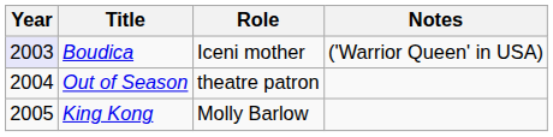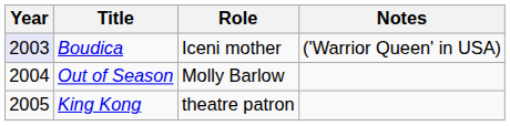Out of Season | Role: theatre patron -> Molly Barlow
King Kong | Role: Molly Barlow -> theatre patron
